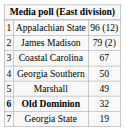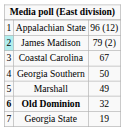James Madison | column 1: no background -> paleturquoise background
